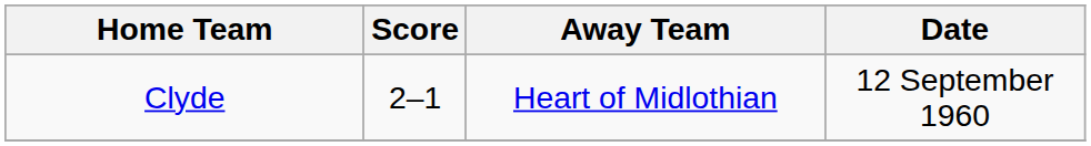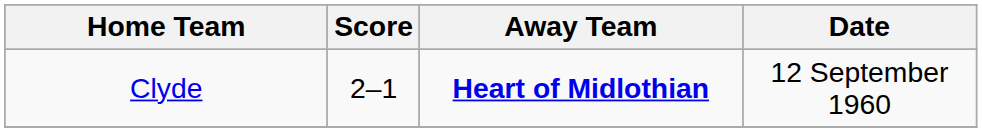Clyde | Away Team: normal -> bold
